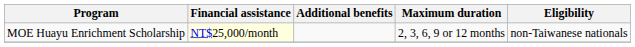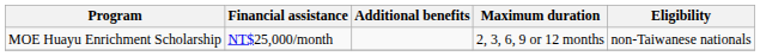MOE Huayu Enrichment Scholarship | Financial assistance: lightyellow background -> no background
